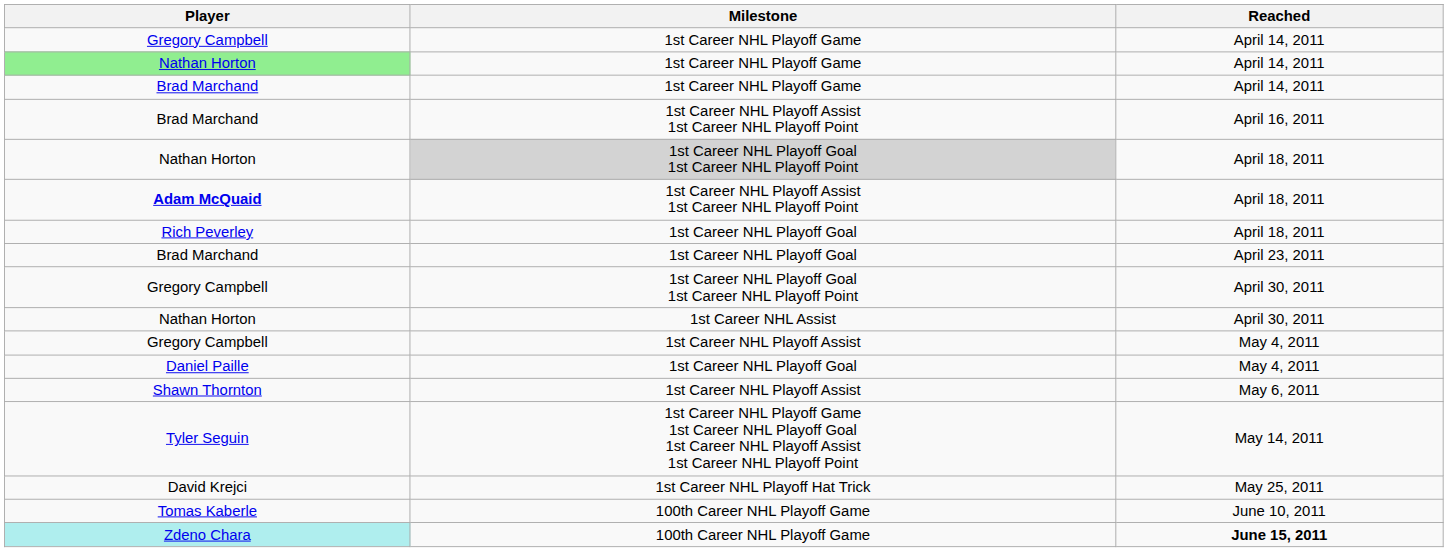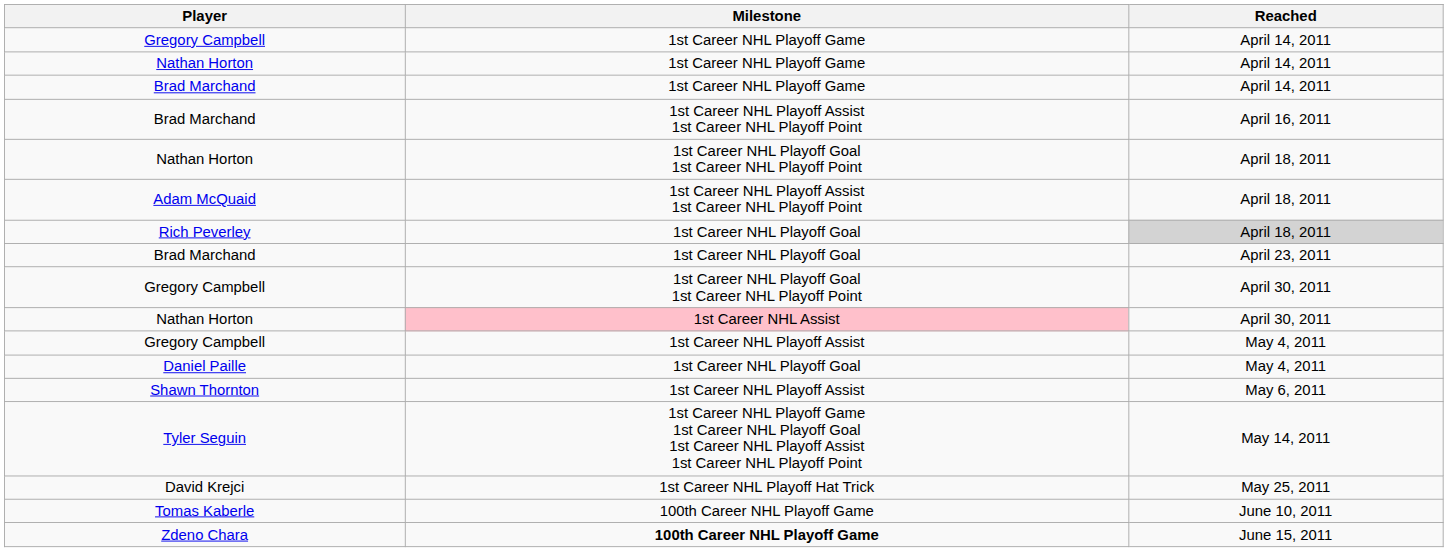row 3 | Player: lightgreen background -> no background
row 6 | Milestone: lightgrey background -> no background
row 7 | Player: bold -> normal
row 8 | Reached: no background -> lightgrey background
row 11 | Milestone: no background -> pink background
row 18 | Player: paleturquoise background -> no background
row 18 | Milestone: normal -> bold
row 18 | Reached: bold -> normal
